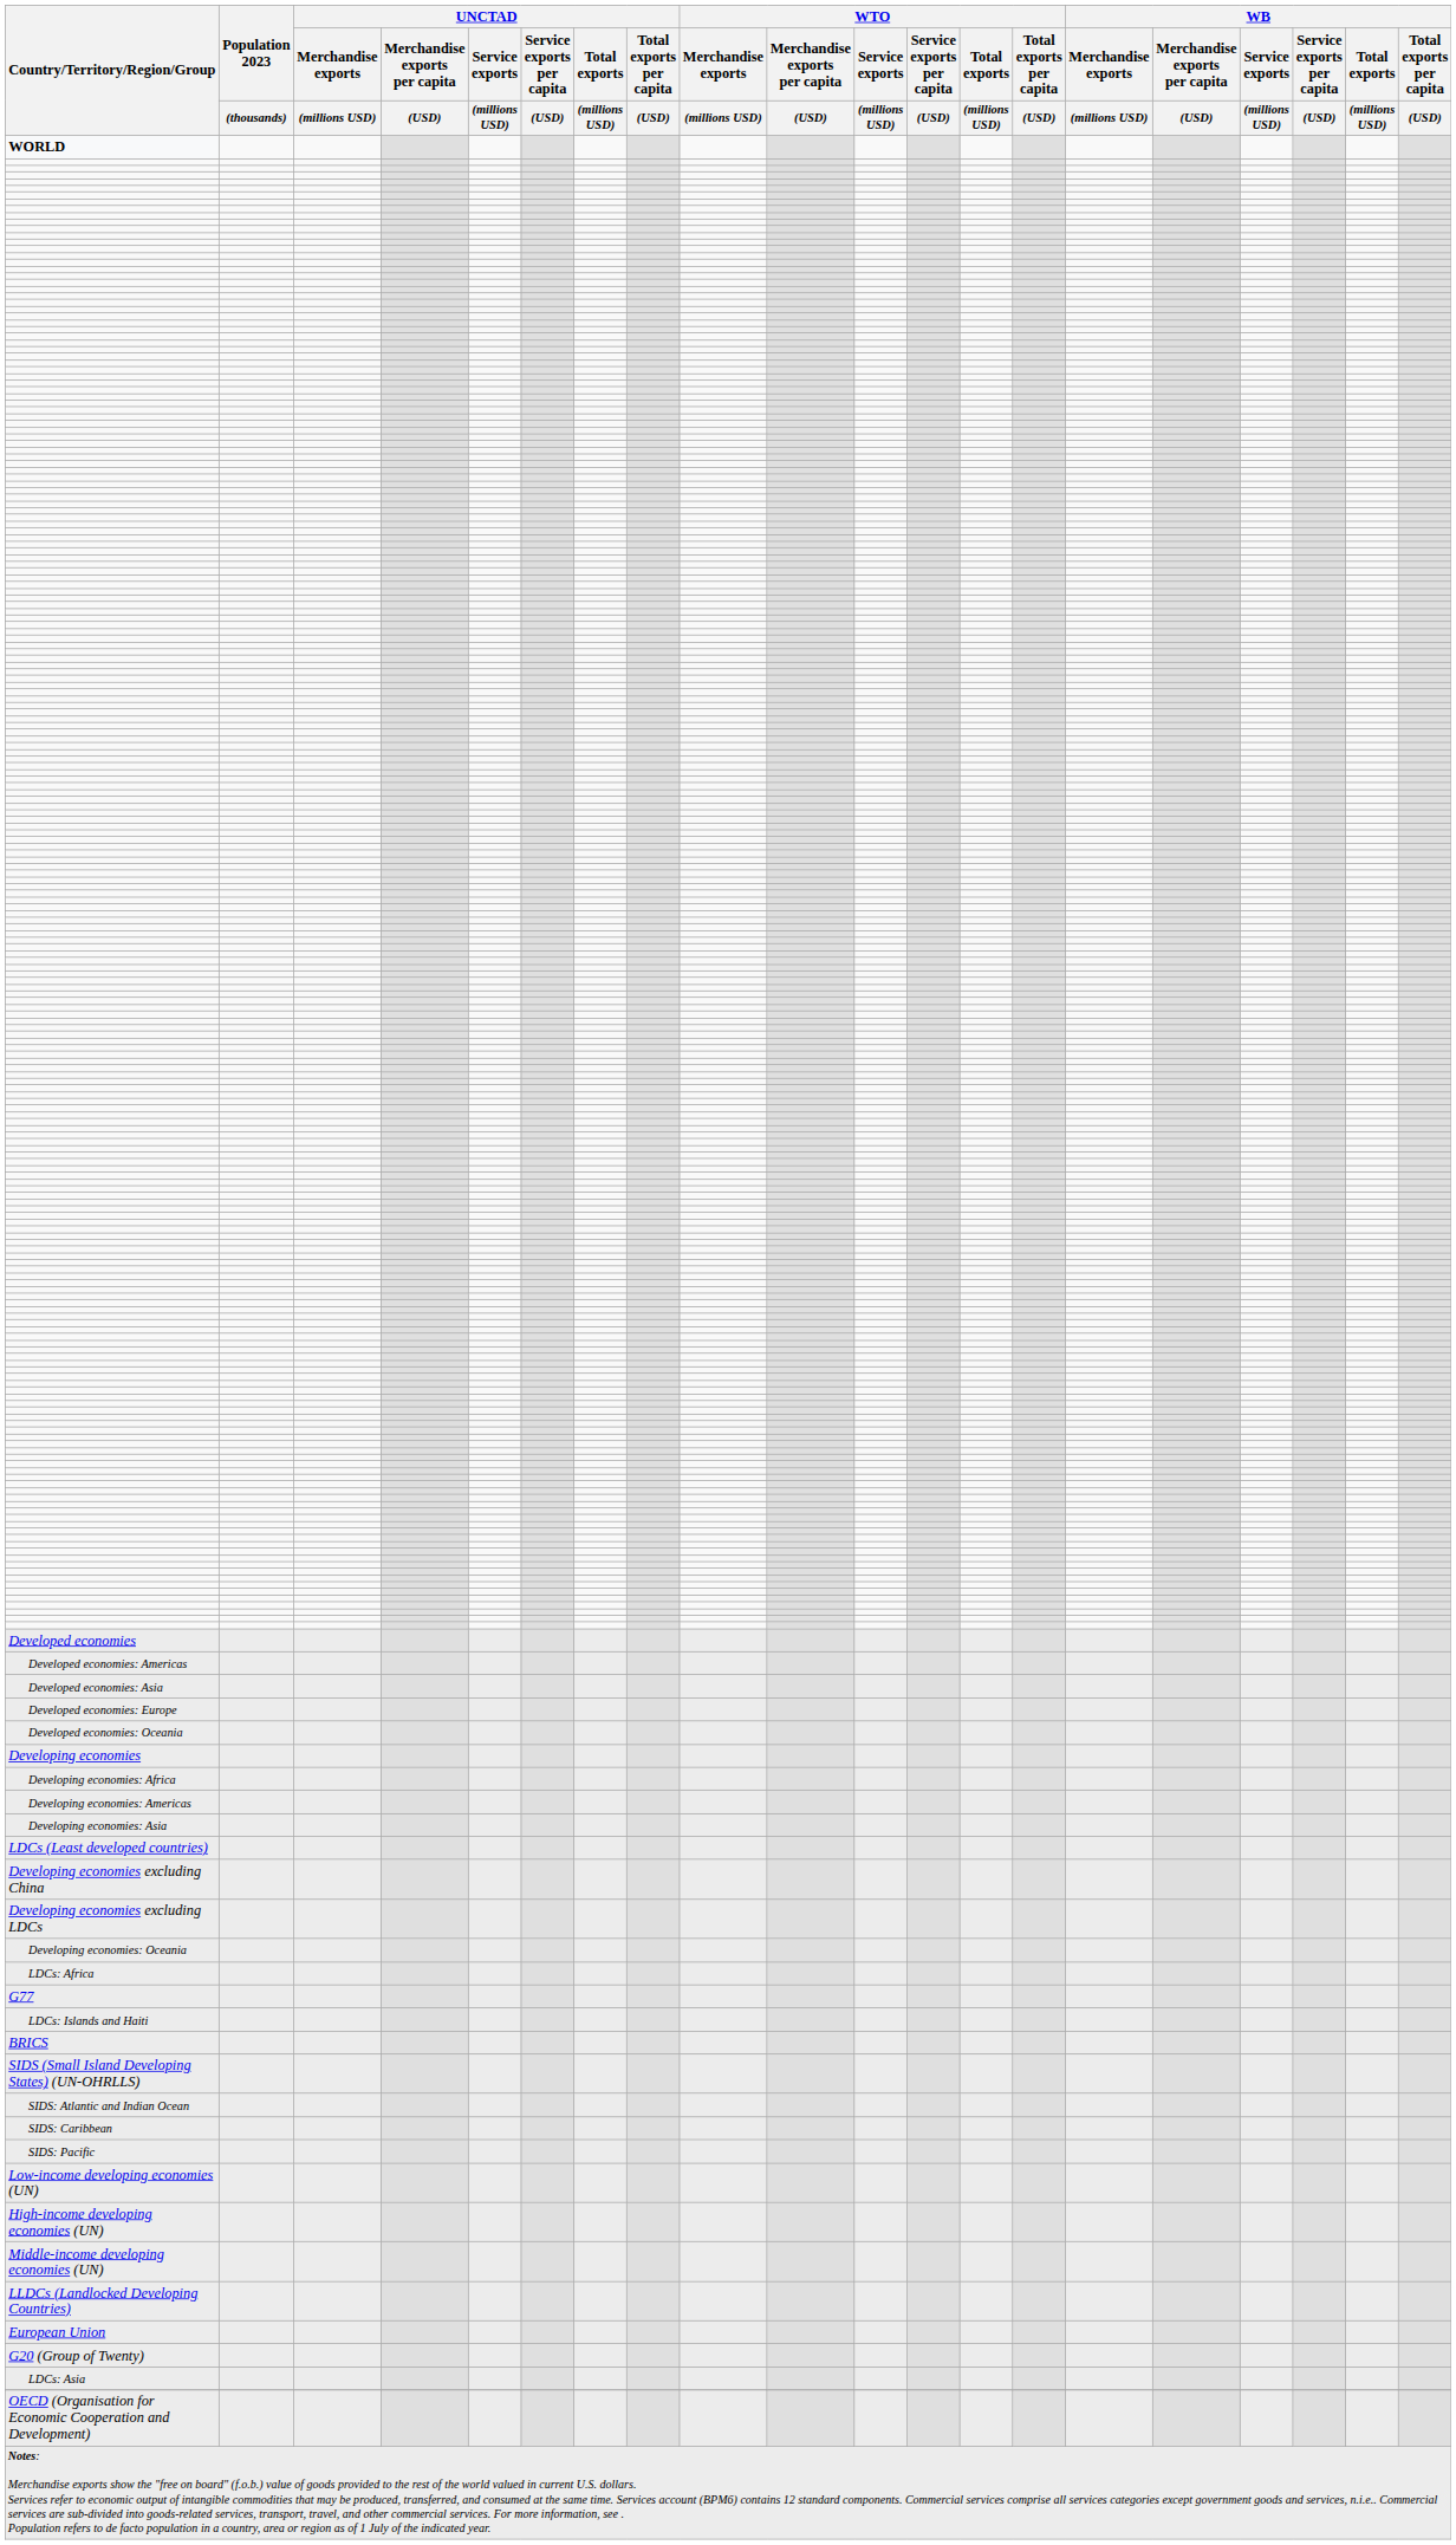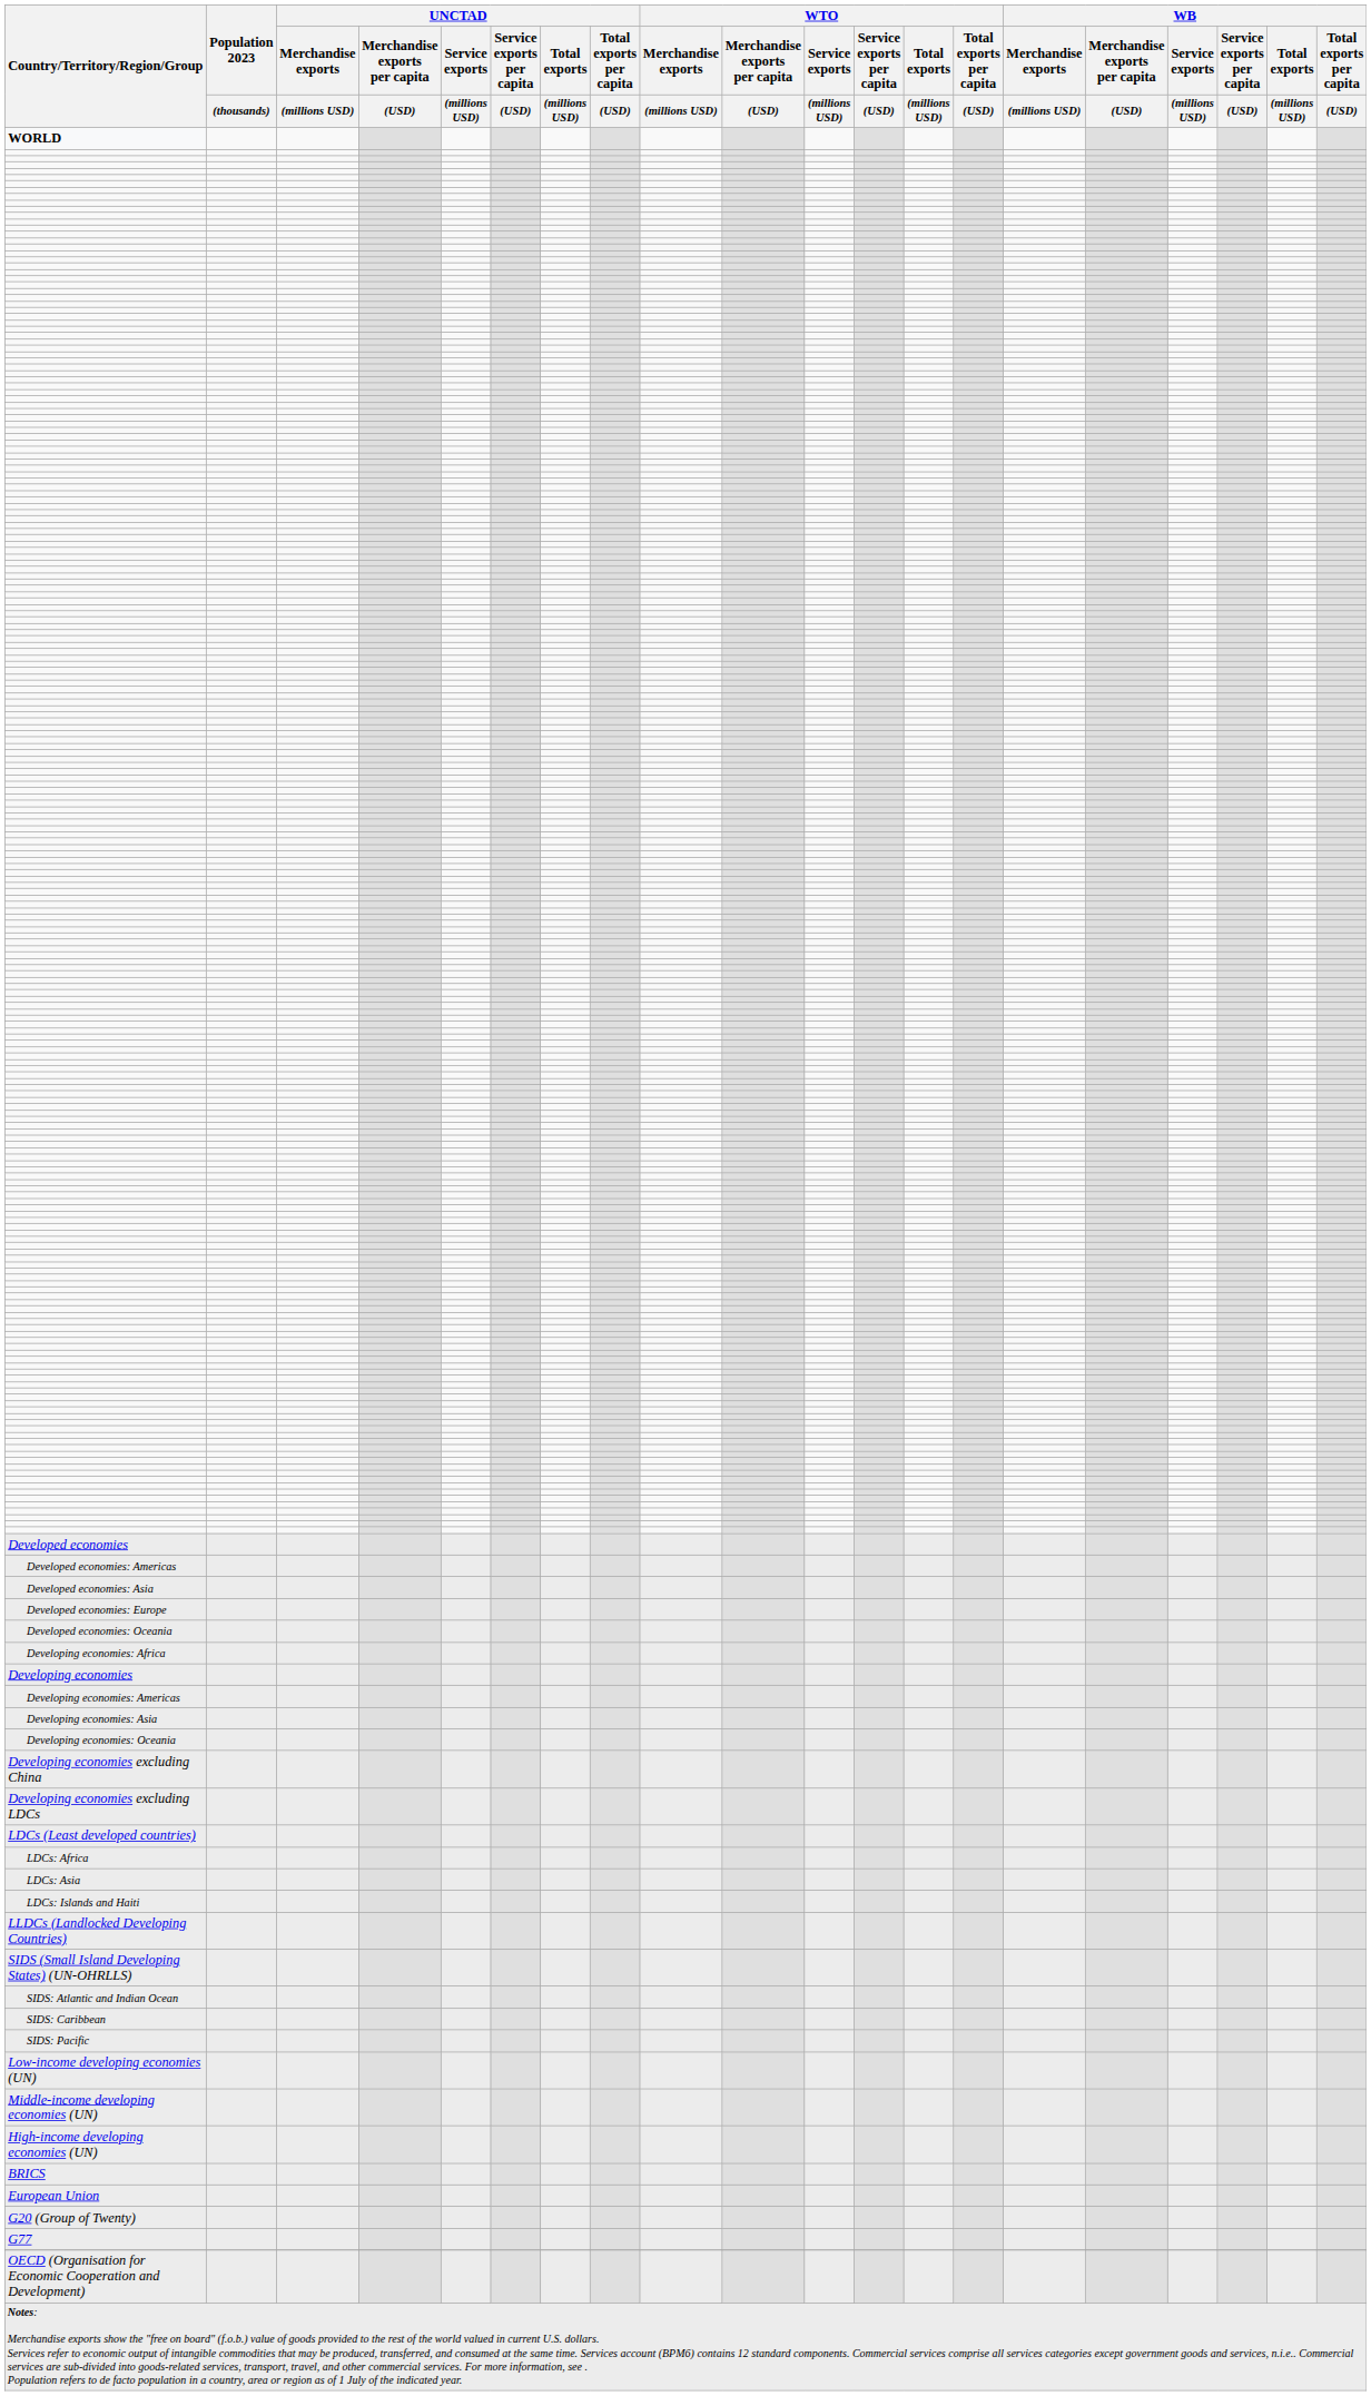rows swapped: Developing economies <-> Developing economies: Africa
rows swapped: Developing economies: Oceania <-> LDCs (Least developed countries)
rows swapped: LDCs: Asia <-> G77
rows swapped: LLDCs (Landlocked Developing Countries) <-> BRICS
rows swapped: Middle-income developing economies (UN) <-> High-income developing economies (UN)
